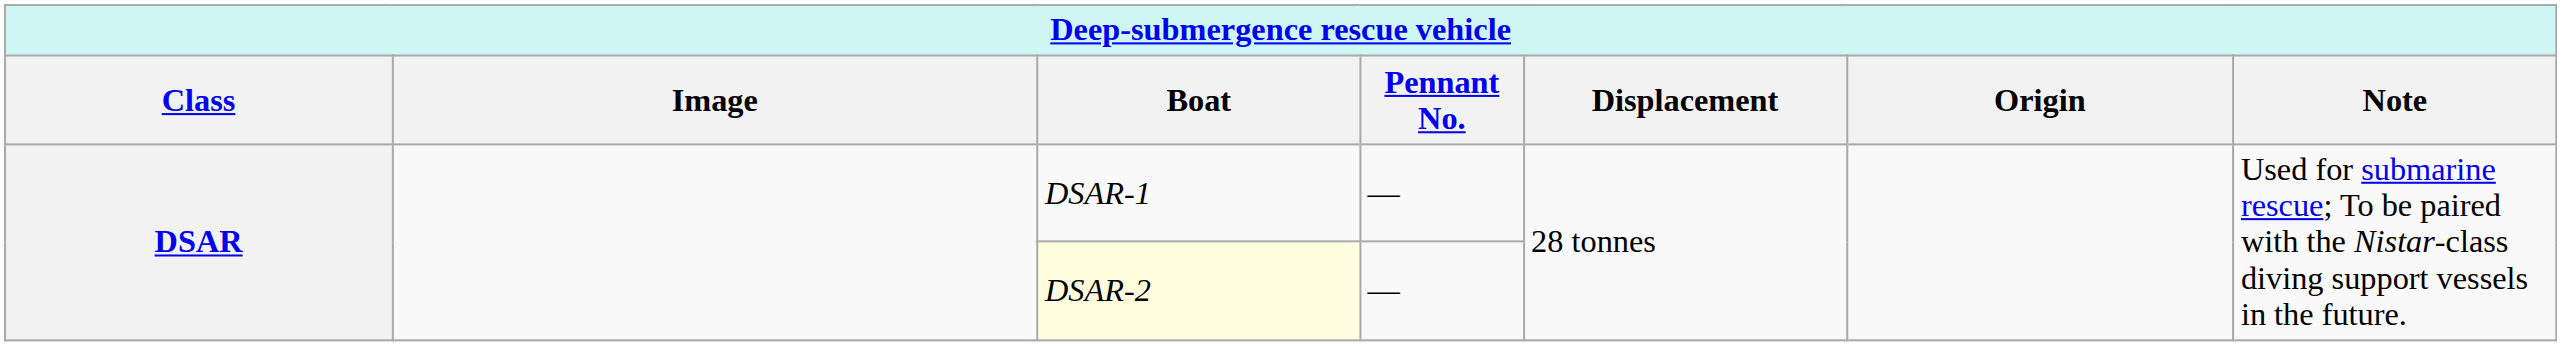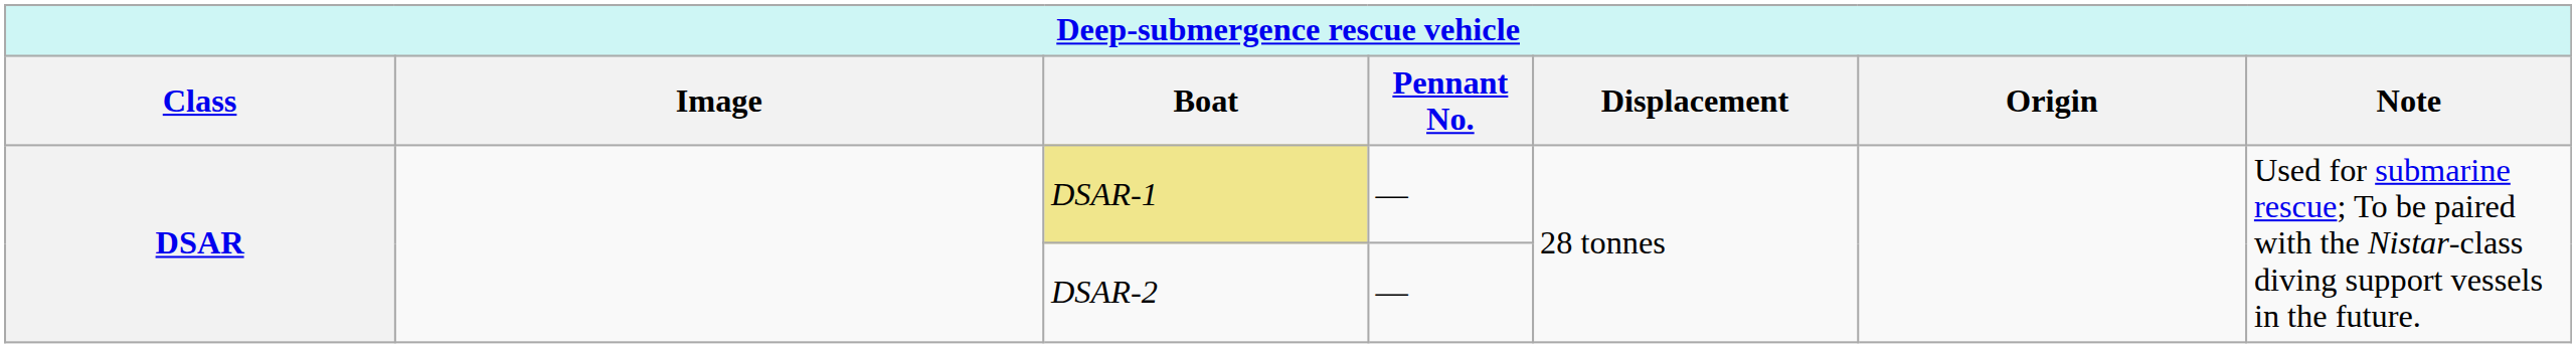DSAR-1 | Boat: no background -> khaki background
DSAR-2 | Boat: lightyellow background -> no background
